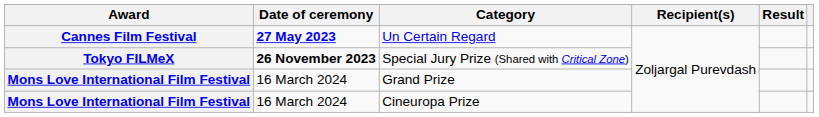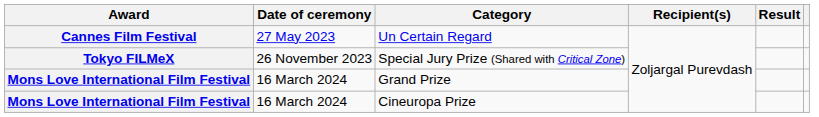Un Certain Regard | Date of ceremony: bold -> normal
Special Jury Prize (Shared with Critical Zone) | Date of ceremony: bold -> normal
